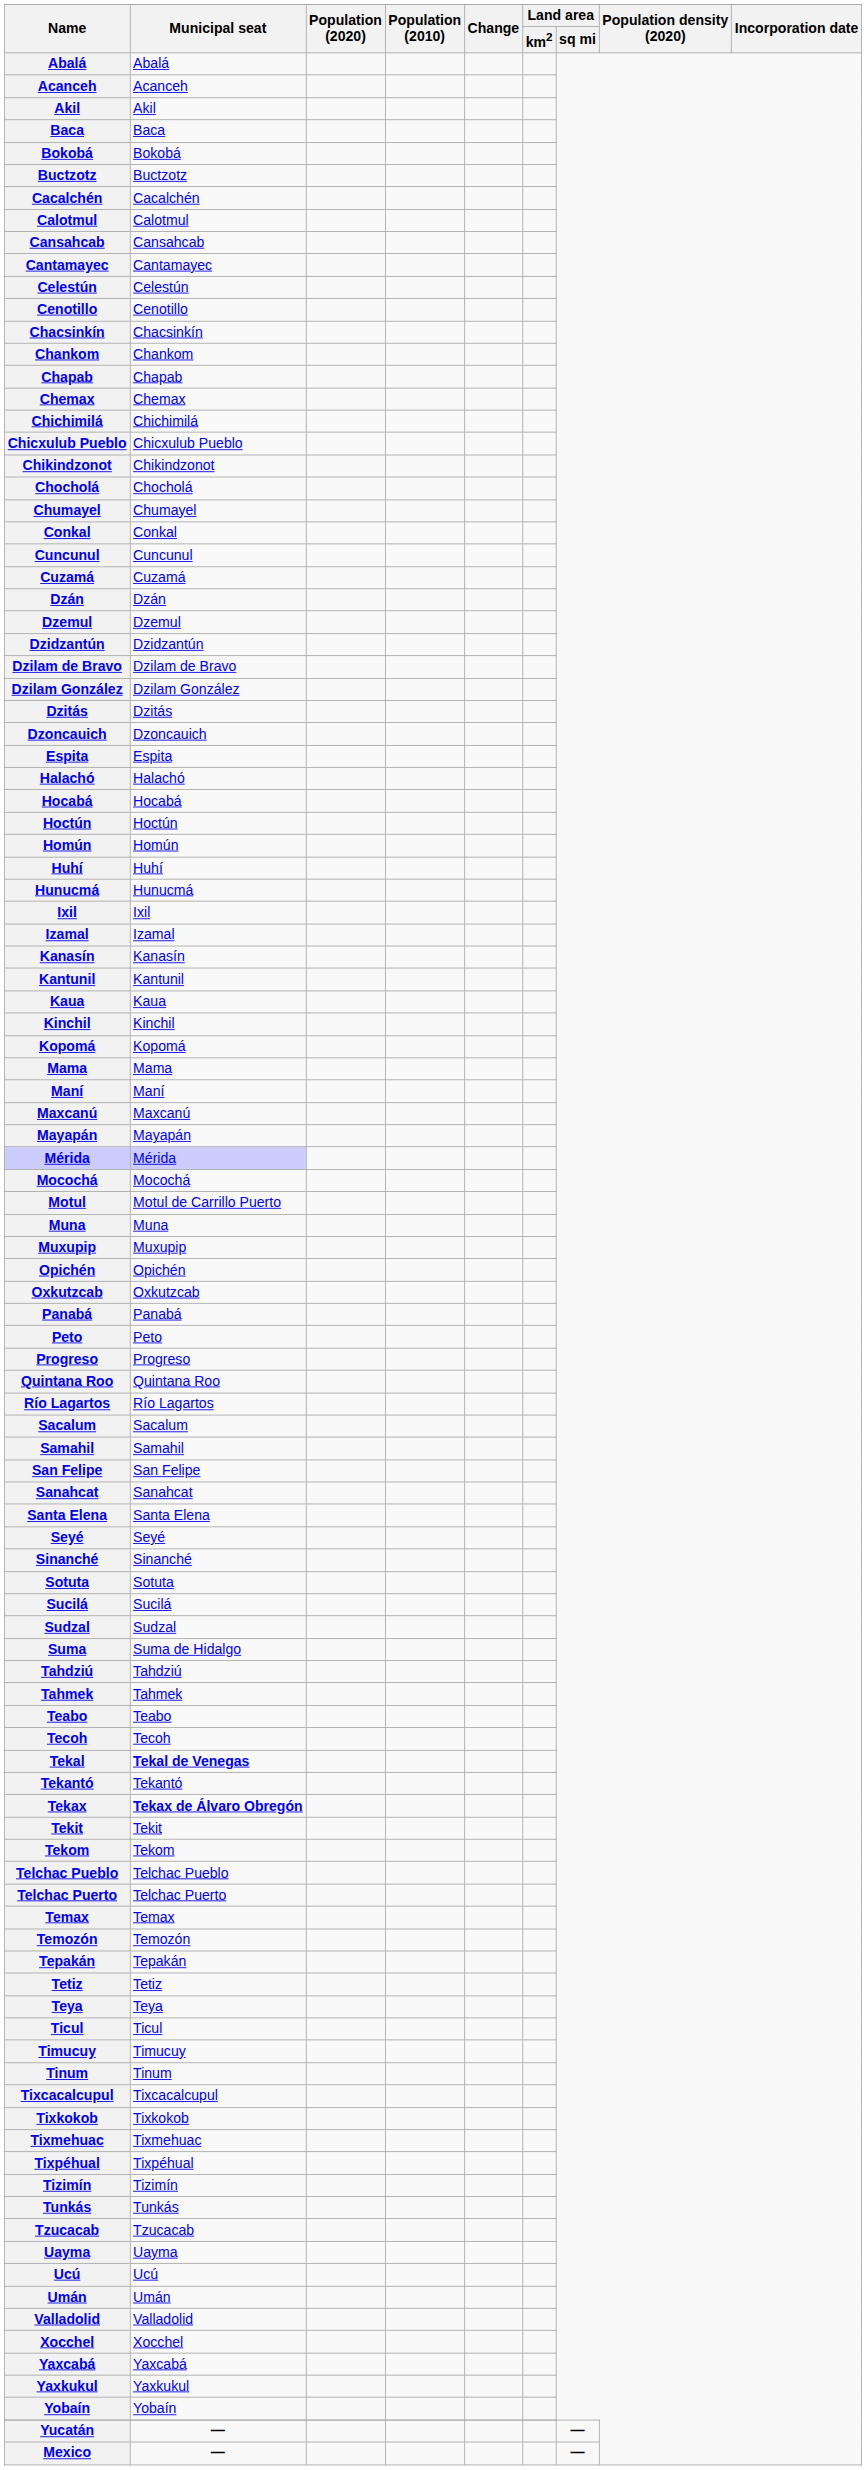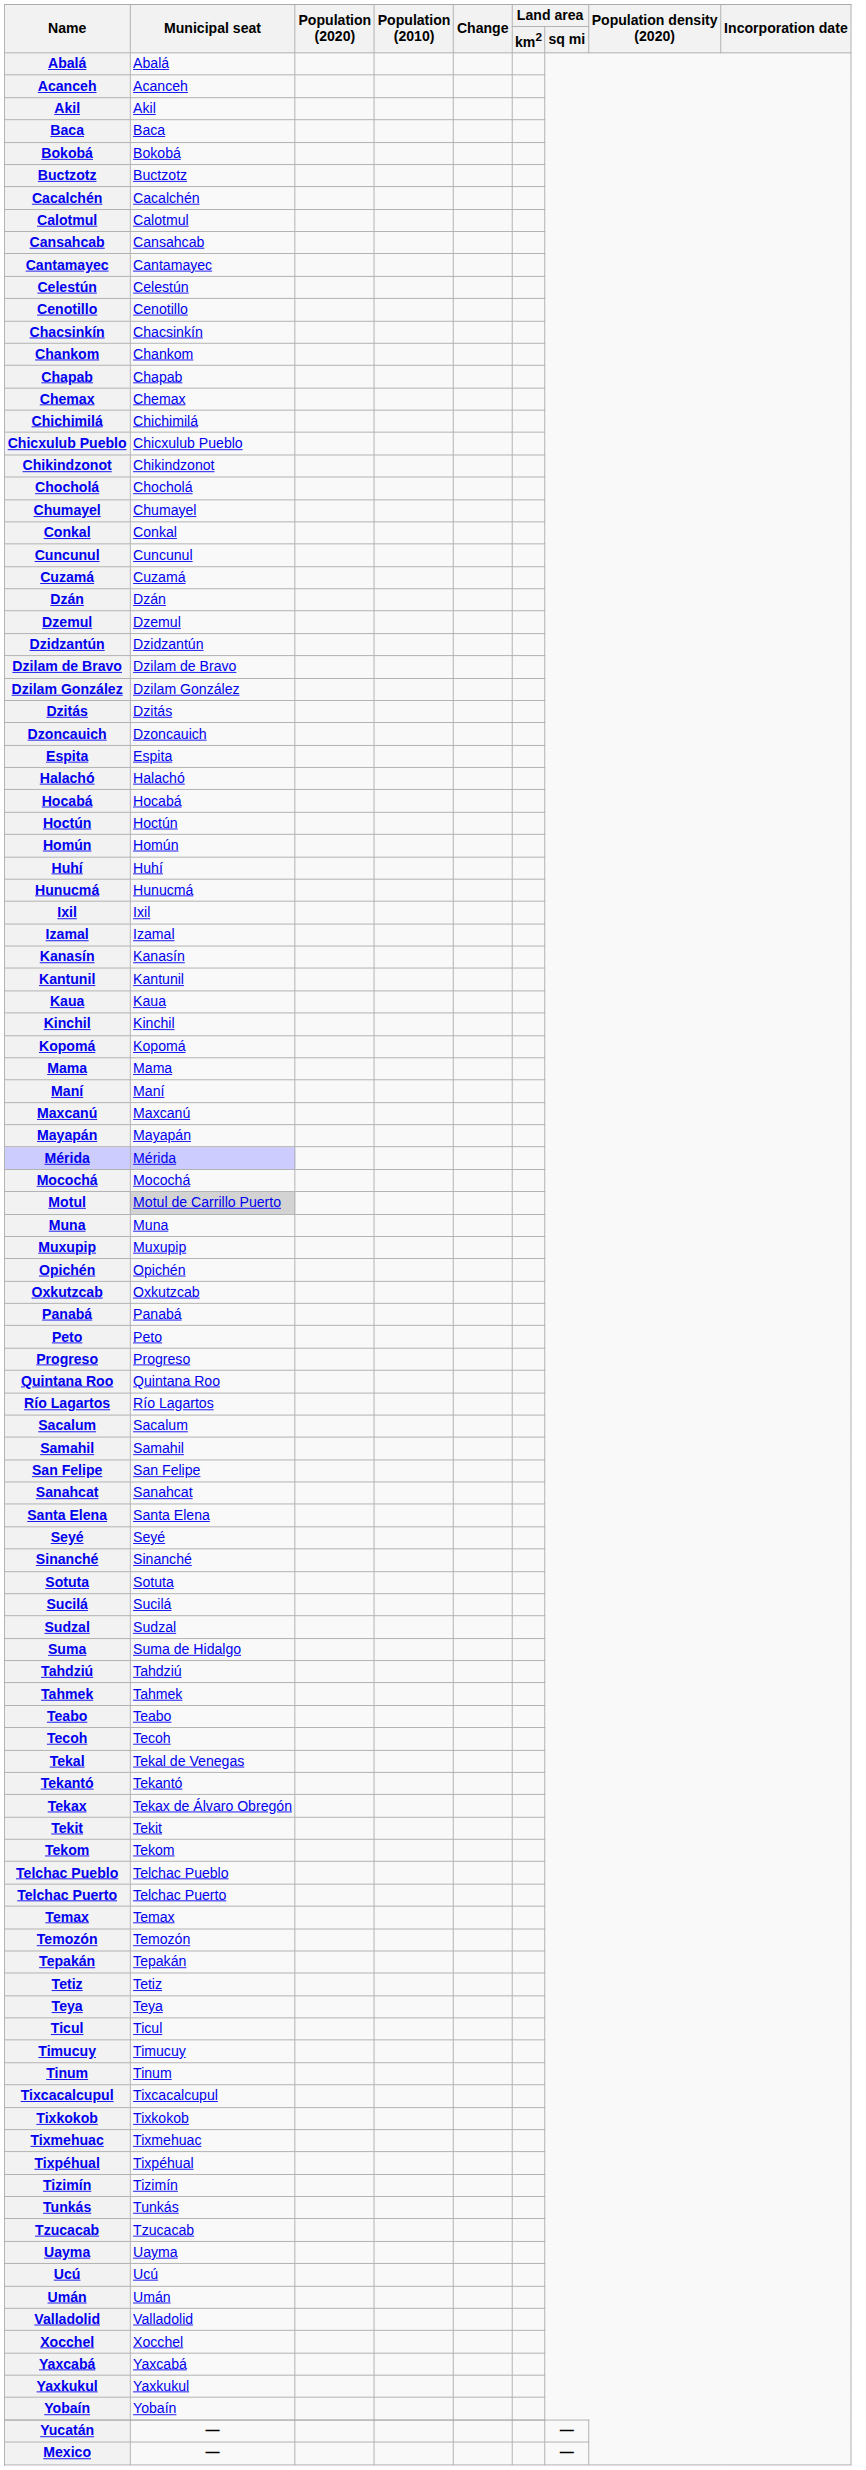Motul | Municipal seat: no background -> lightgrey background
Tekal | Municipal seat: bold -> normal
Tekax | Municipal seat: bold -> normal
